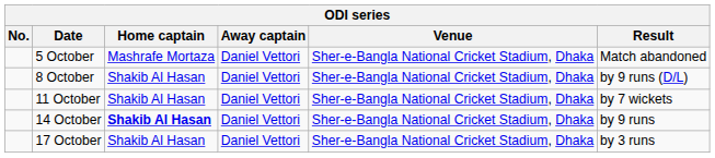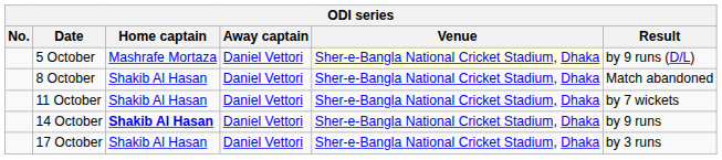5 October | Venue: no background -> lightyellow background
5 October | Result: Match abandoned -> by 9 runs (D/L)
8 October | Result: by 9 runs (D/L) -> Match abandoned
